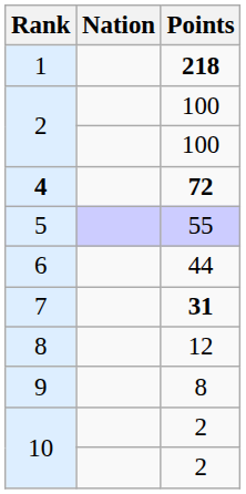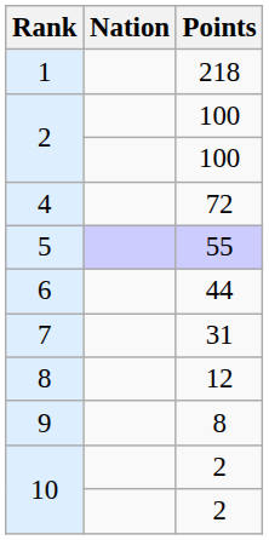1 | Points: bold -> normal
4 | Rank: bold -> normal
4 | Points: bold -> normal
7 | Points: bold -> normal
